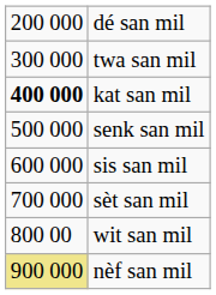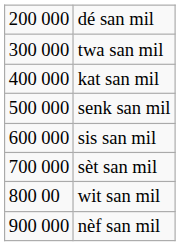kat san mil | column 1: bold -> normal
nèf san mil | column 1: khaki background -> no background
